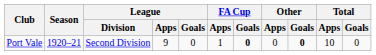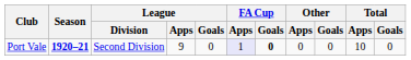Port Vale | Season: normal -> bold
Port Vale | FA Cup / Apps: no background -> lavender background
Port Vale | Other / Goals: bold -> normal
